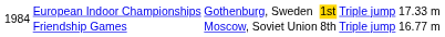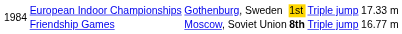Friendship Games | column 4: normal -> bold
